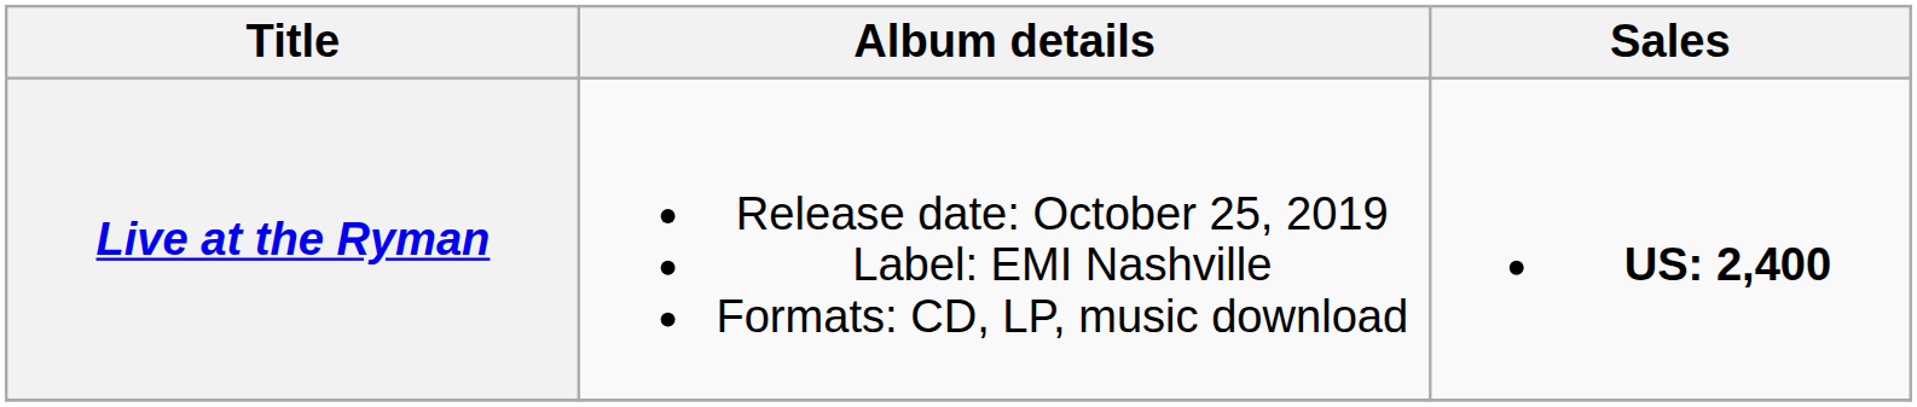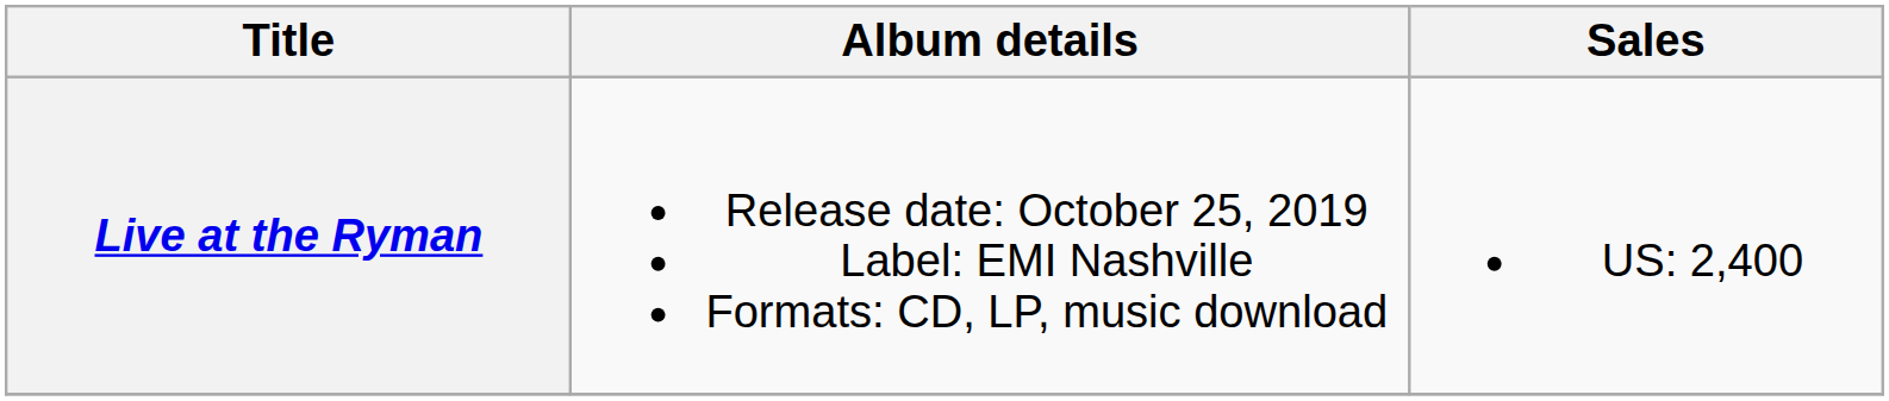Live at the Ryman | Sales: bold -> normal
